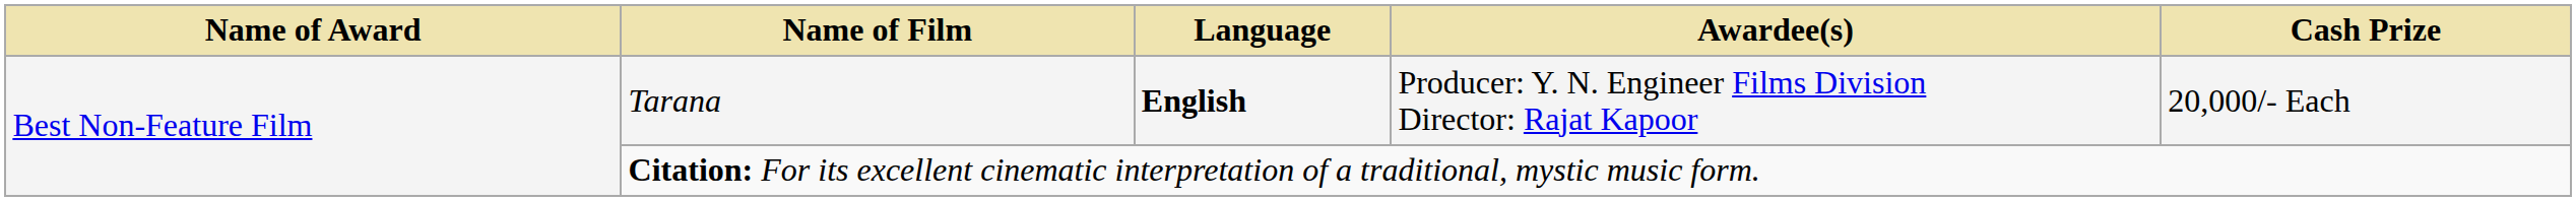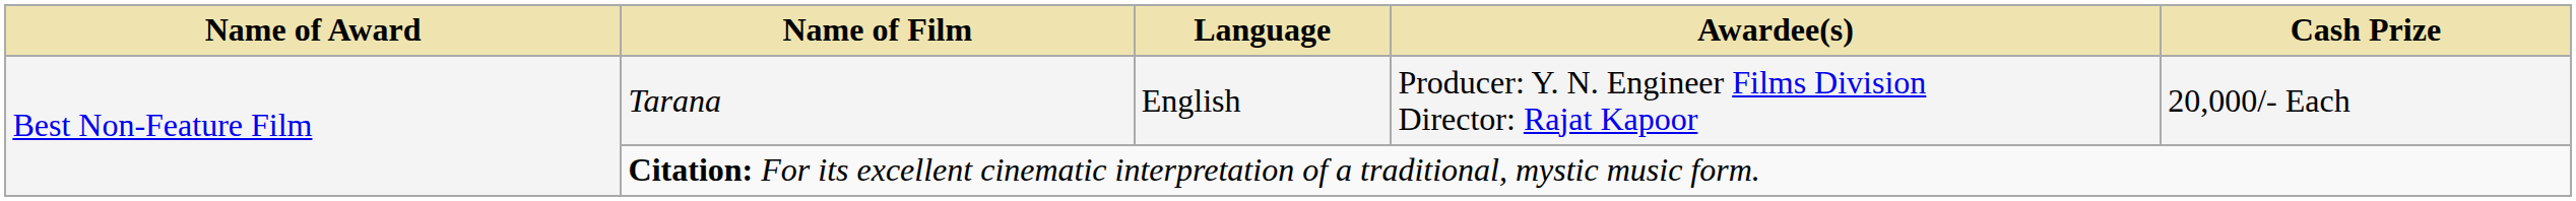Tarana | Language: bold -> normal
